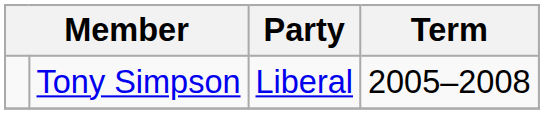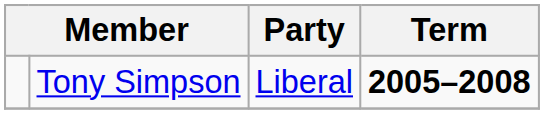Tony Simpson | Term: normal -> bold
